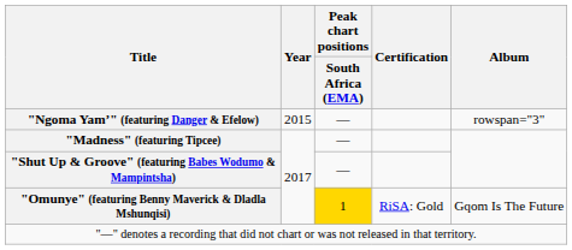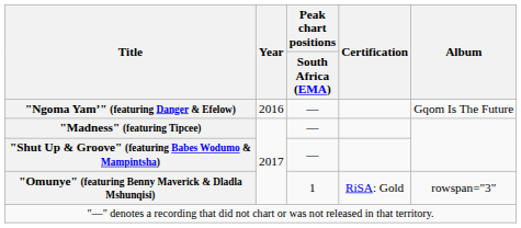"Ngoma Yam’" (featuring Danger & Efelow) | Year: 2015 -> 2016
"Ngoma Yam’" (featuring Danger & Efelow) | Album: rowspan="3" -> Gqom Is The Future
"Omunye" (featuring Benny Maverick & Dladla Mshunqisi) | Peak chart positions / South Africa (EMA): gold background -> no background
"Omunye" (featuring Benny Maverick & Dladla Mshunqisi) | Album: Gqom Is The Future -> rowspan="3"
